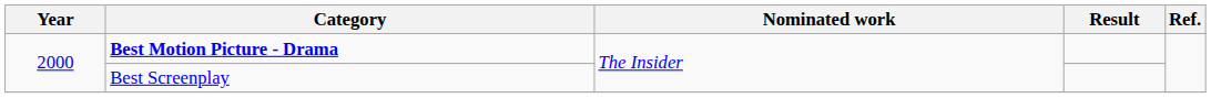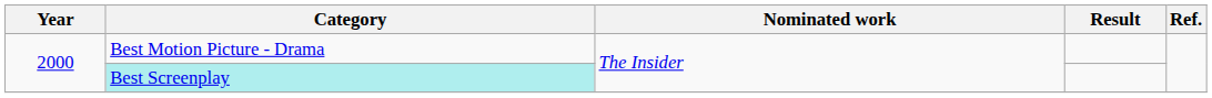Best Motion Picture - Drama | Category: bold -> normal
Best Screenplay | Category: no background -> paleturquoise background
